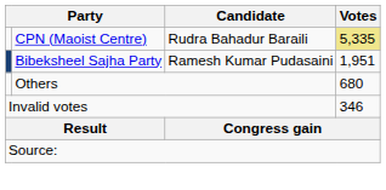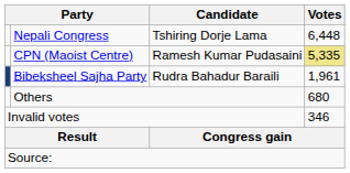+ row: Nepali Congress | Tshiring Dorje Lama | 6,448
CPN (Maoist Centre) | Candidate: Rudra Bahadur Baraili -> Ramesh Kumar Pudasaini
Bibeksheel Sajha Party | Candidate: Ramesh Kumar Pudasaini -> Rudra Bahadur Baraili
Bibeksheel Sajha Party | Votes: 1,951 -> 1,961
